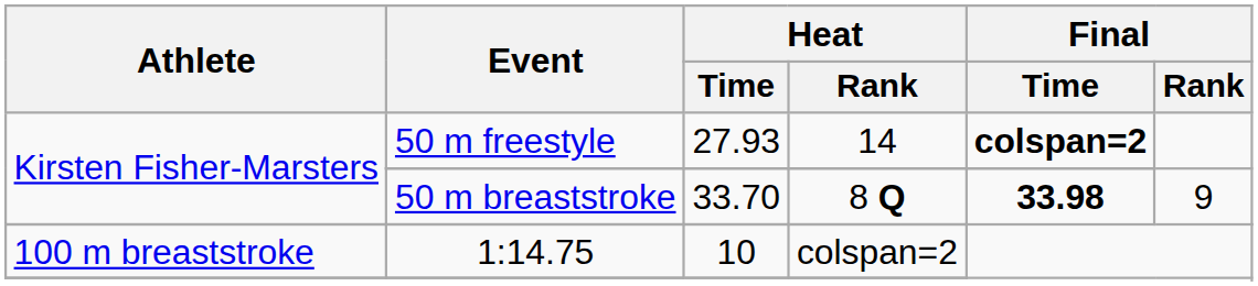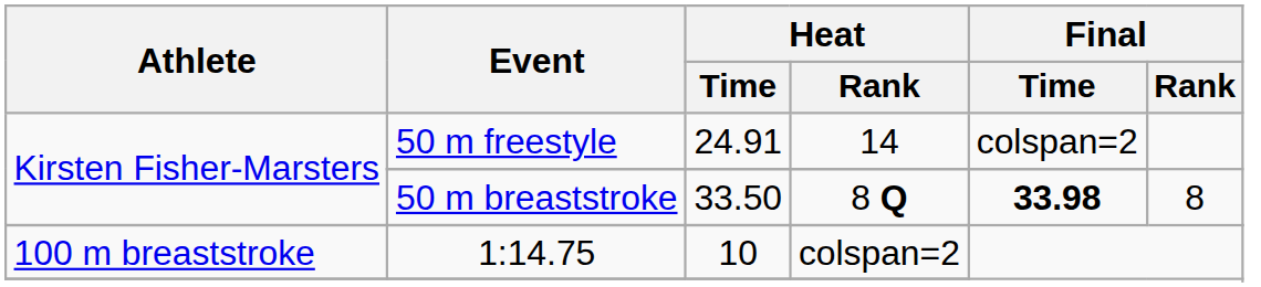50 m freestyle | Heat / Time: 27.93 -> 24.91
50 m freestyle | Final / Time: bold -> normal
50 m breaststroke | Heat / Time: 33.70 -> 33.50
50 m breaststroke | Final / Rank: 9 -> 8
